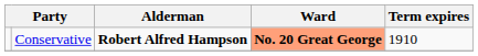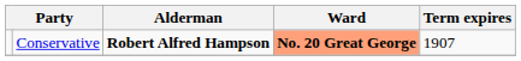Conservative | Term expires: 1910 -> 1907
